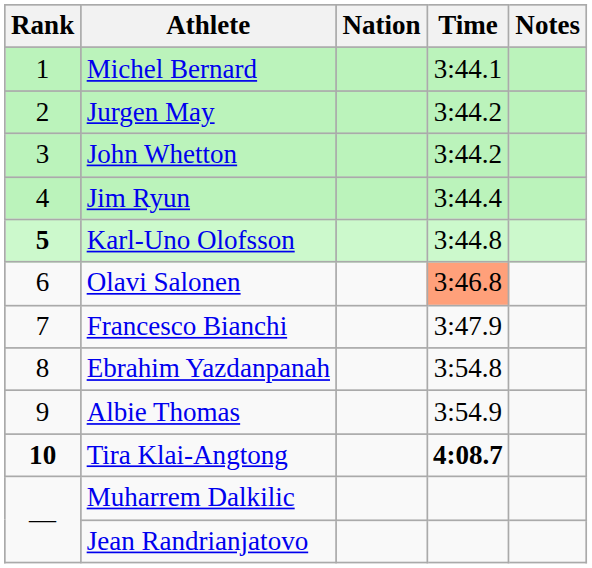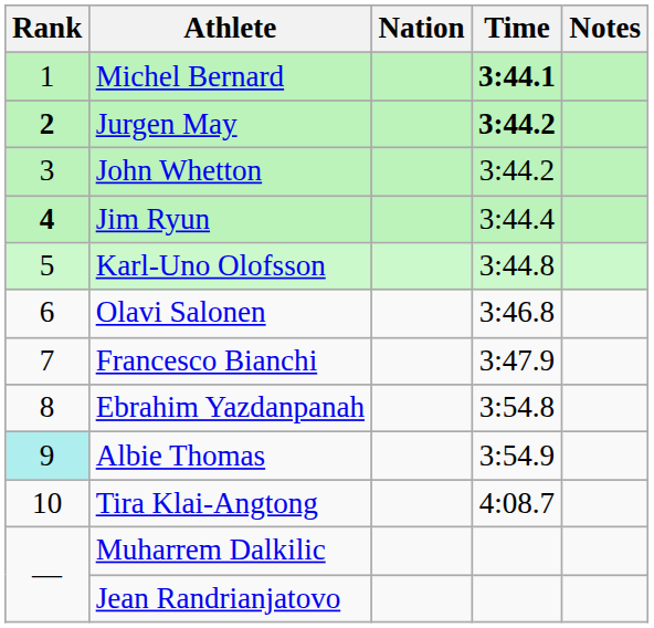Michel Bernard | Time: normal -> bold
Jurgen May | Rank: normal -> bold
Jurgen May | Time: normal -> bold
Jim Ryun | Rank: normal -> bold
Karl-Uno Olofsson | Rank: bold -> normal
Olavi Salonen | Time: lightsalmon background -> no background
Albie Thomas | Rank: no background -> paleturquoise background
Tira Klai-Angtong | Rank: bold -> normal
Tira Klai-Angtong | Time: bold -> normal
